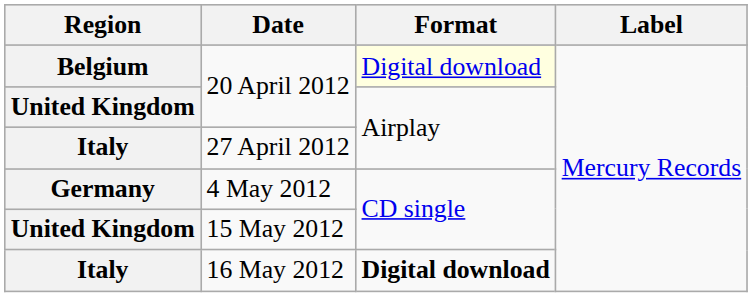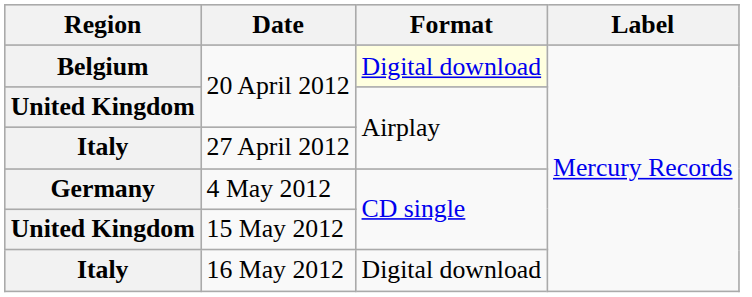16 May 2012 | Format: bold -> normal
